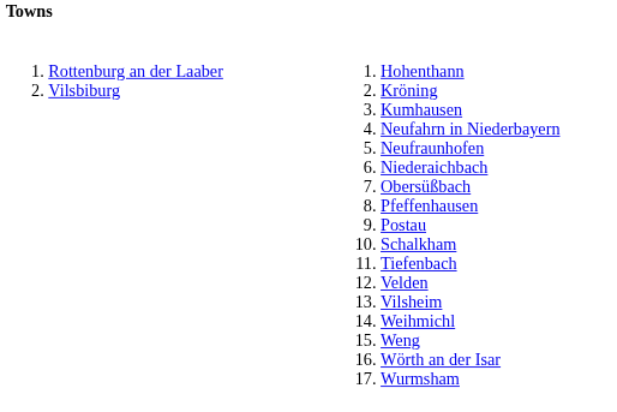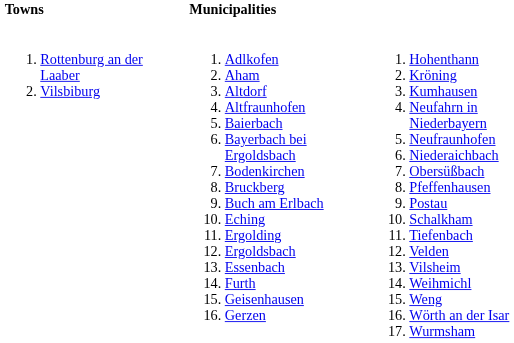+ column: Municipalities | Adlkofen Aham Altdorf Altfraunhofen Baierbach Bayerbach bei Ergoldsbach Bodenkirchen Bruckberg Buch am Erlbach Eching Ergolding Ergoldsbach Essenbach Furth Geisenhausen Gerzen
